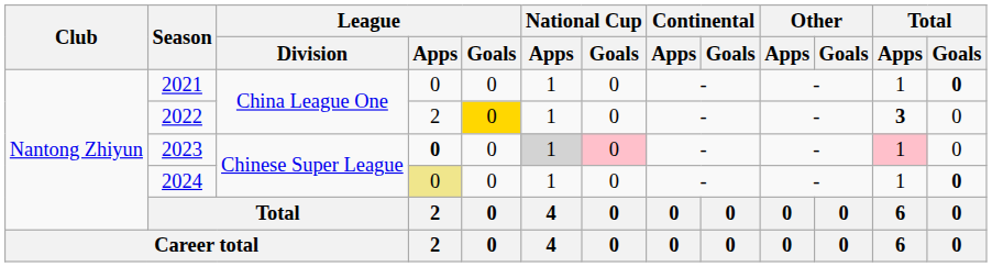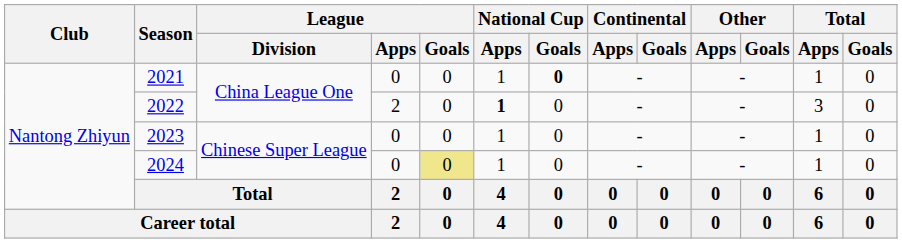2021 | National Cup / Goals: normal -> bold
2021 | Total / Goals: bold -> normal
2022 | League / Goals: gold background -> no background
2022 | National Cup / Apps: normal -> bold
2022 | Total / Apps: bold -> normal
2023 | League / Apps: bold -> normal
2023 | National Cup / Apps: lightgrey background -> no background
2023 | National Cup / Goals: pink background -> no background
2023 | Total / Apps: pink background -> no background
2024 | League / Apps: khaki background -> no background
2024 | League / Goals: no background -> khaki background
2024 | Total / Goals: bold -> normal
